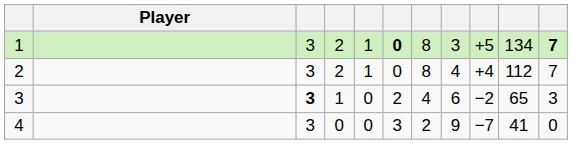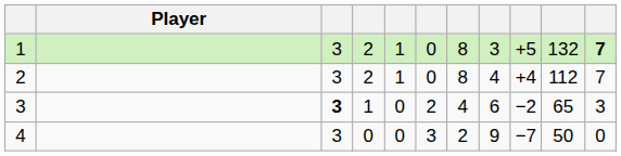row 2 | column 6: bold -> normal
row 2 | column 10: 134 -> 132
row 5 | column 10: 41 -> 50
